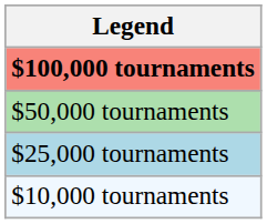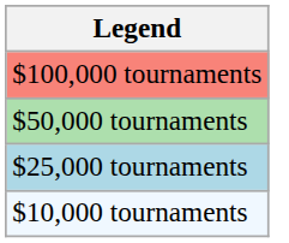row 2 | column 1: bold -> normal
